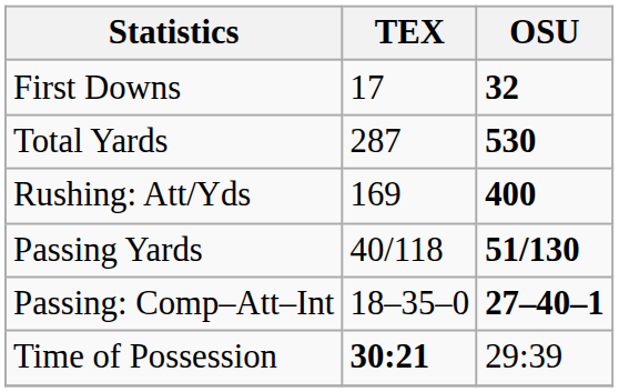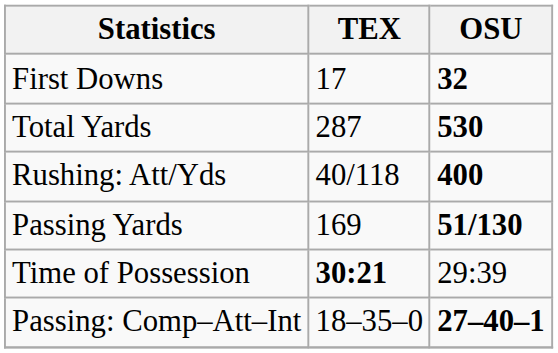Rushing: Att/Yds | TEX: 169 -> 40/118
Passing Yards | TEX: 40/118 -> 169
rows swapped: Passing: Comp–Att–Int <-> Time of Possession
